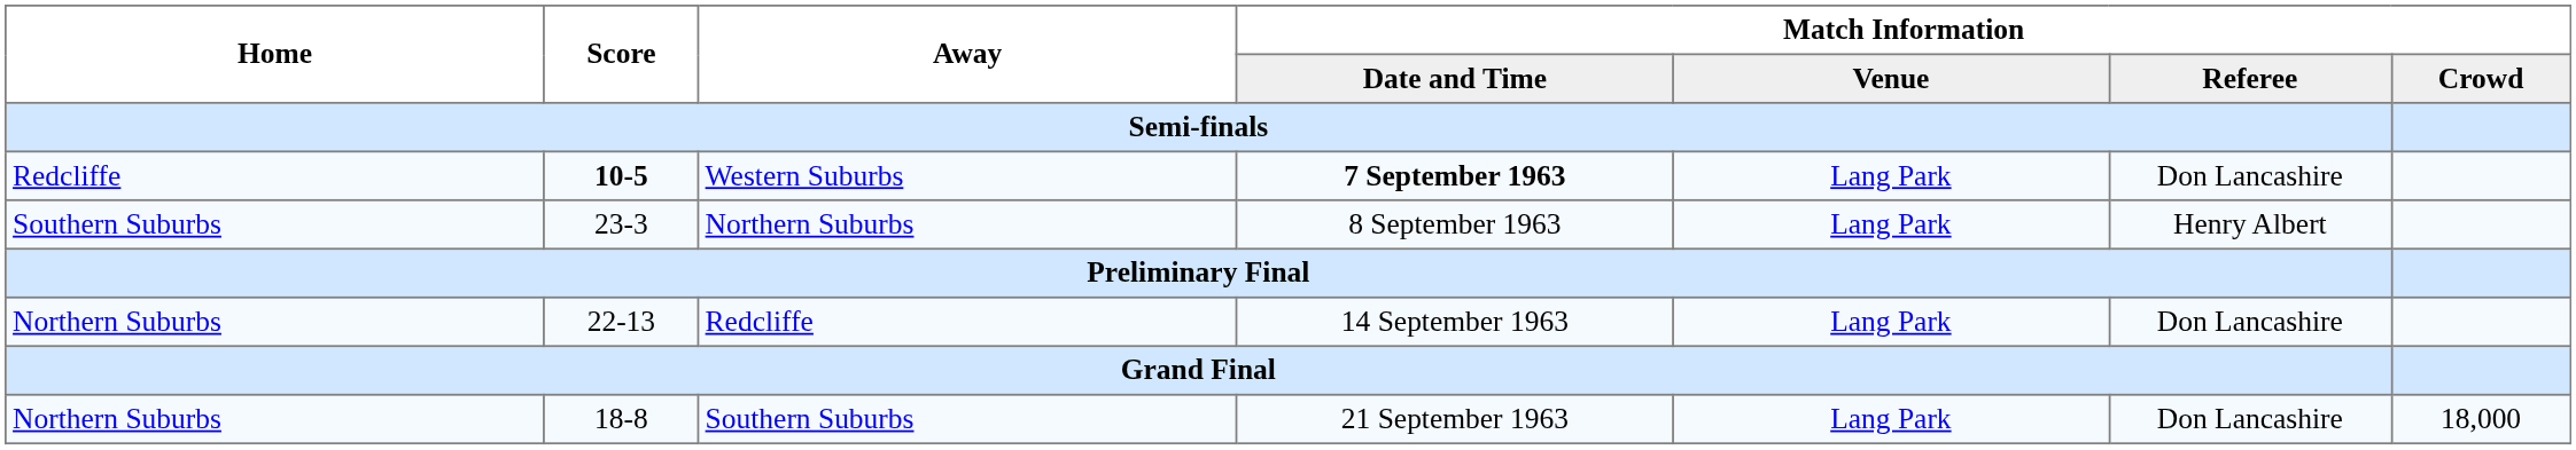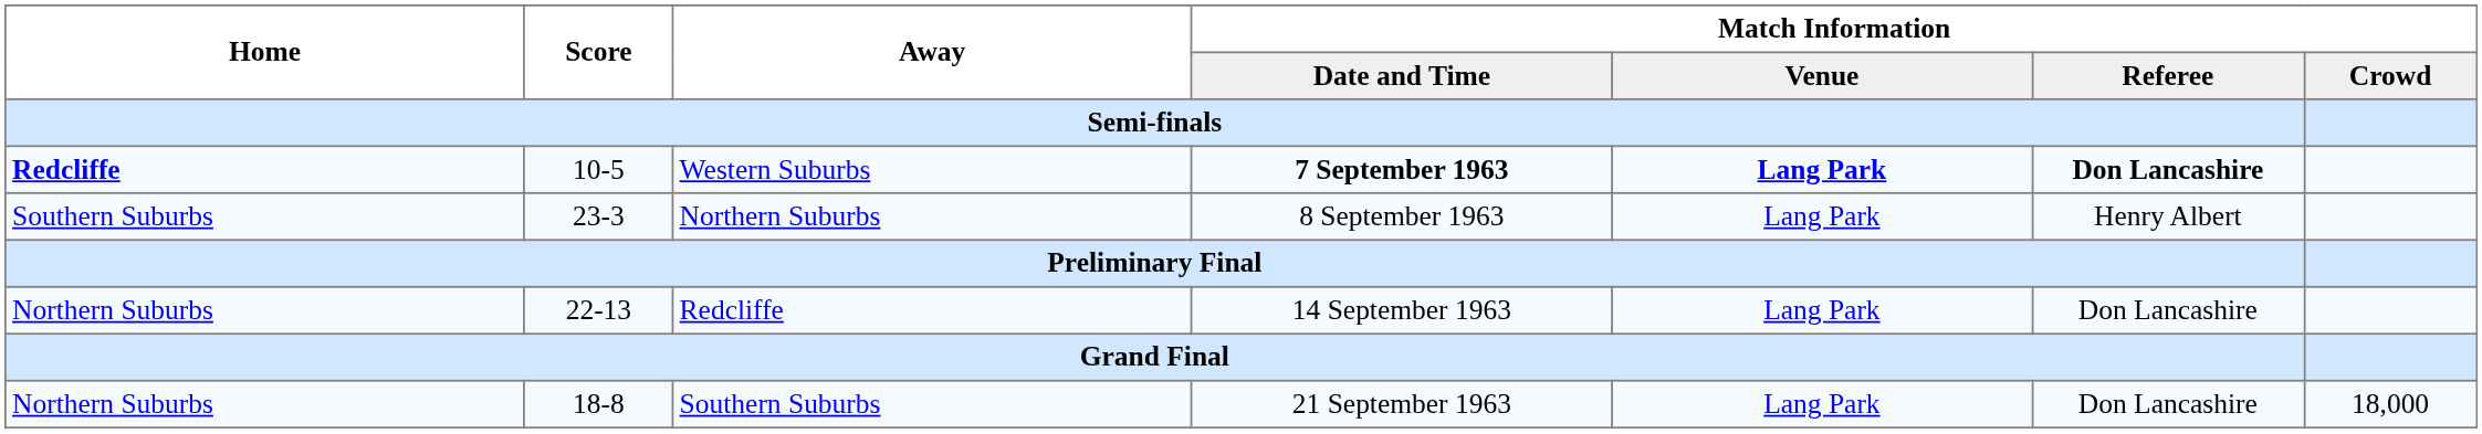Western Suburbs | Home: normal -> bold
Western Suburbs | Score: bold -> normal
Western Suburbs | Match Information / Venue: normal -> bold
Western Suburbs | Match Information / Referee: normal -> bold
